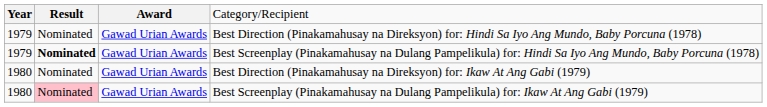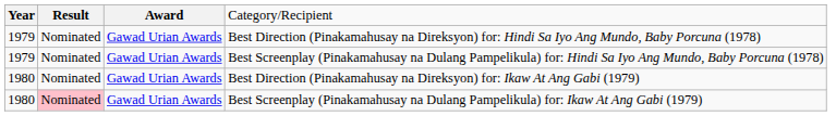row 3 | column 2: bold -> normal
